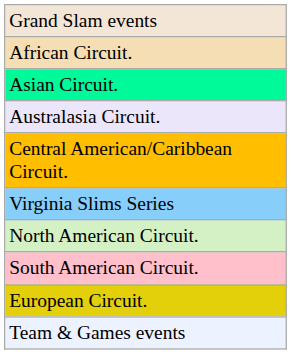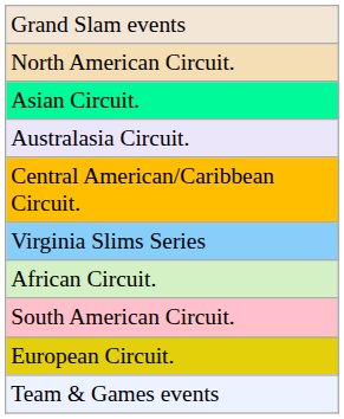row 2 | column 1: African Circuit. -> North American Circuit.
row 7 | column 1: North American Circuit. -> African Circuit.
